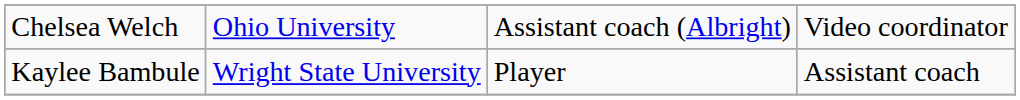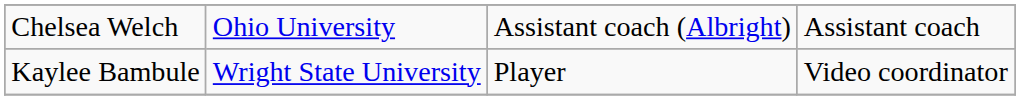Chelsea Welch | column 4: Video coordinator -> Assistant coach
Kaylee Bambule | column 4: Assistant coach -> Video coordinator
